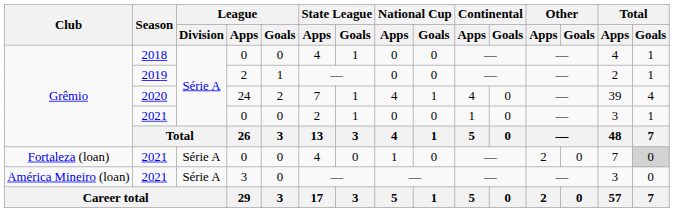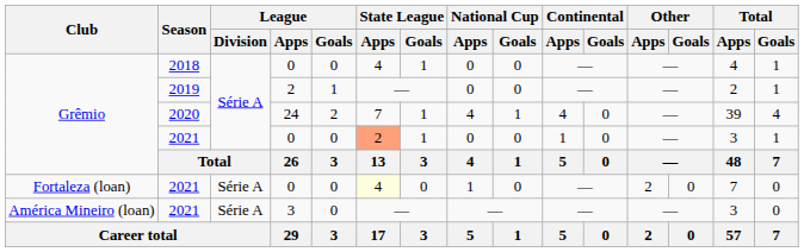Grêmio / 2021 | State League / Apps: no background -> lightsalmon background
Fortaleza (loan) / 2021 | State League / Apps: no background -> lightyellow background
Fortaleza (loan) / 2021 | Total / Goals: lightgrey background -> no background
